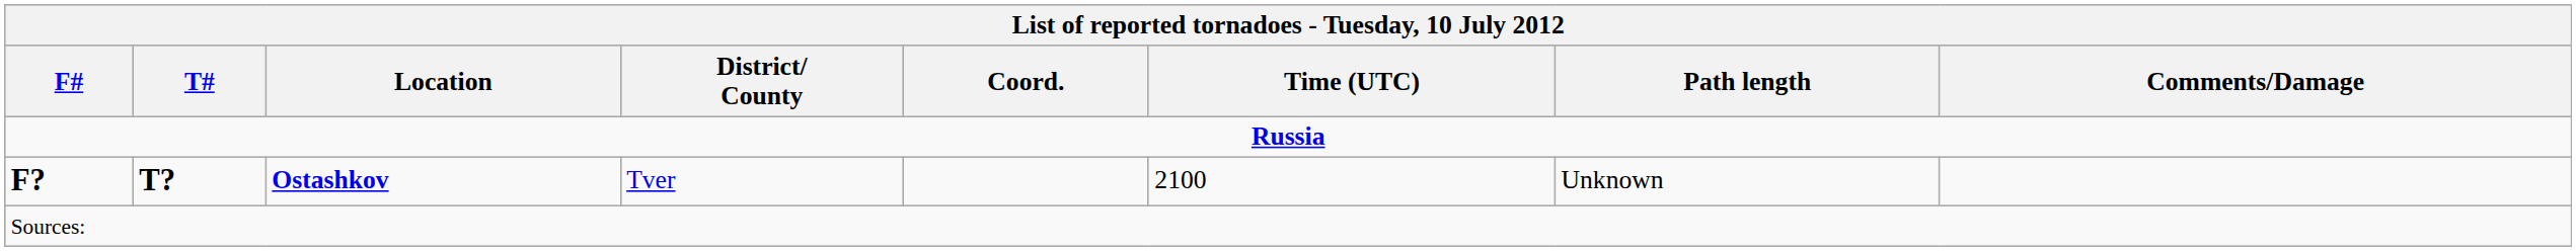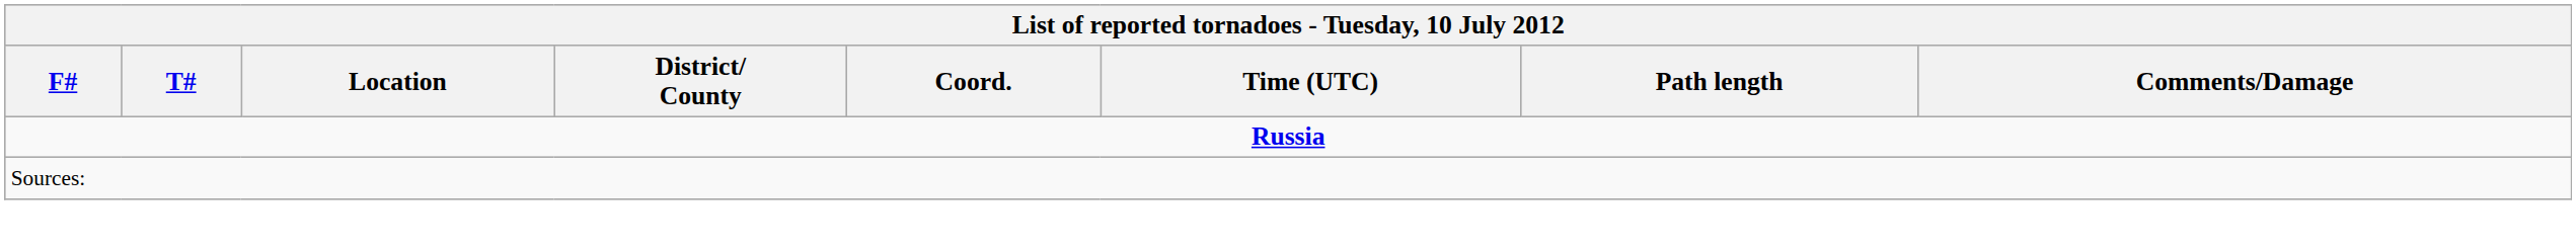- row: F? | T? | Ostashkov | Tver | 2100 | Unknown
